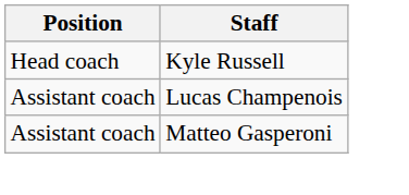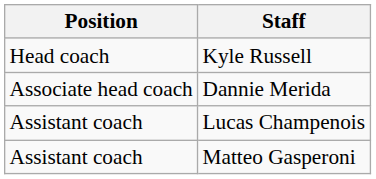+ row: Associate head coach | Dannie Merida
